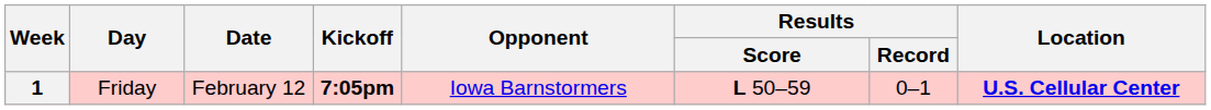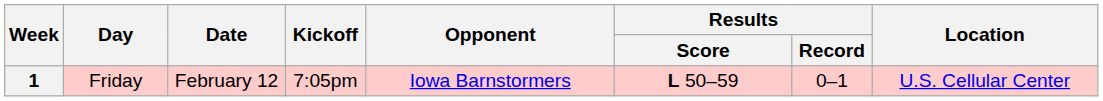1 | Kickoff: bold -> normal
1 | Location: bold -> normal
